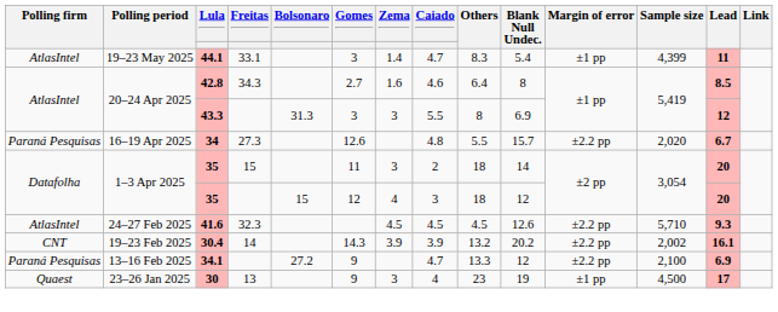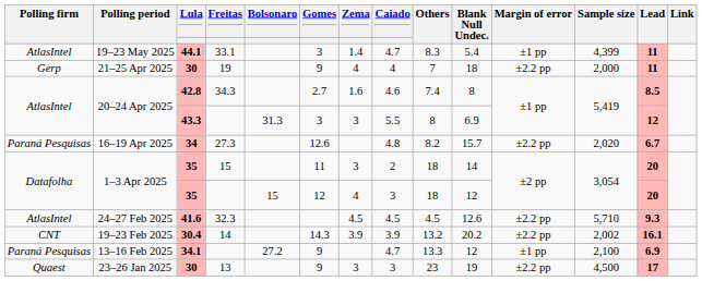+ row: Gerp | 21–25 Apr 2025 | 30 | 19 | 9 | 4 | 4 | 7 | 18 | ±2.2 pp | 2,000 | 11
20–24 Apr 2025 / 34.3 | Others: 6.4 -> 7.4
16–19 Apr 2025 | Others: 5.5 -> 8.2
13–16 Feb 2025 | Margin of error: ±2.2 pp -> ±1 pp
23–26 Jan 2025 | Caiado: 4 -> 3
23–26 Jan 2025 | Margin of error: ±1 pp -> ±2.2 pp
